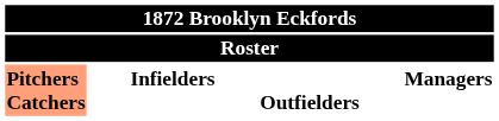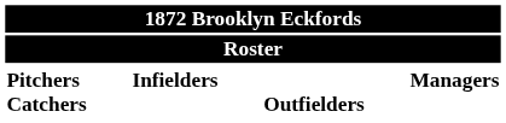Pitchers Catchers | column 1: lightsalmon background -> no background
